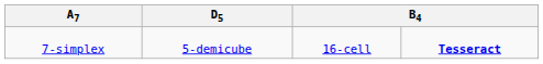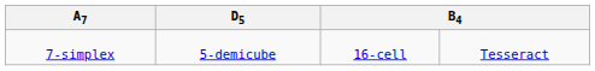7-simplex | column 4: bold -> normal
